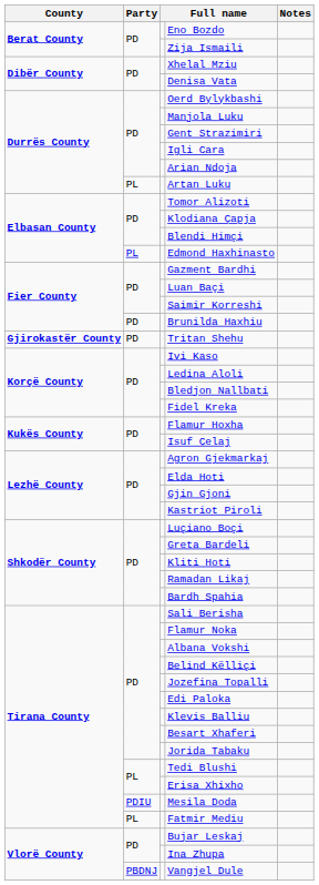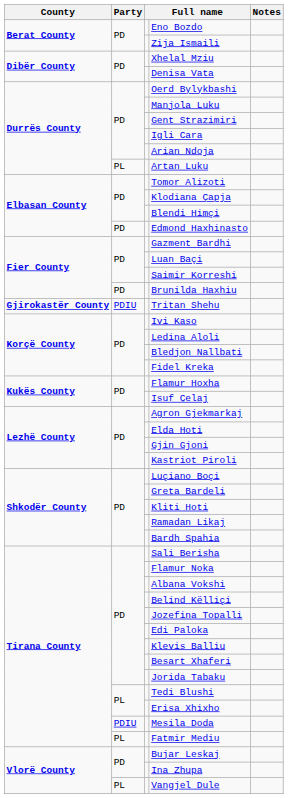Edmond Haxhinasto | Party: PL -> PD
Tritan Shehu | Party: PD -> PDIU
Vangjel Dule | Party: PBDNJ -> PL
